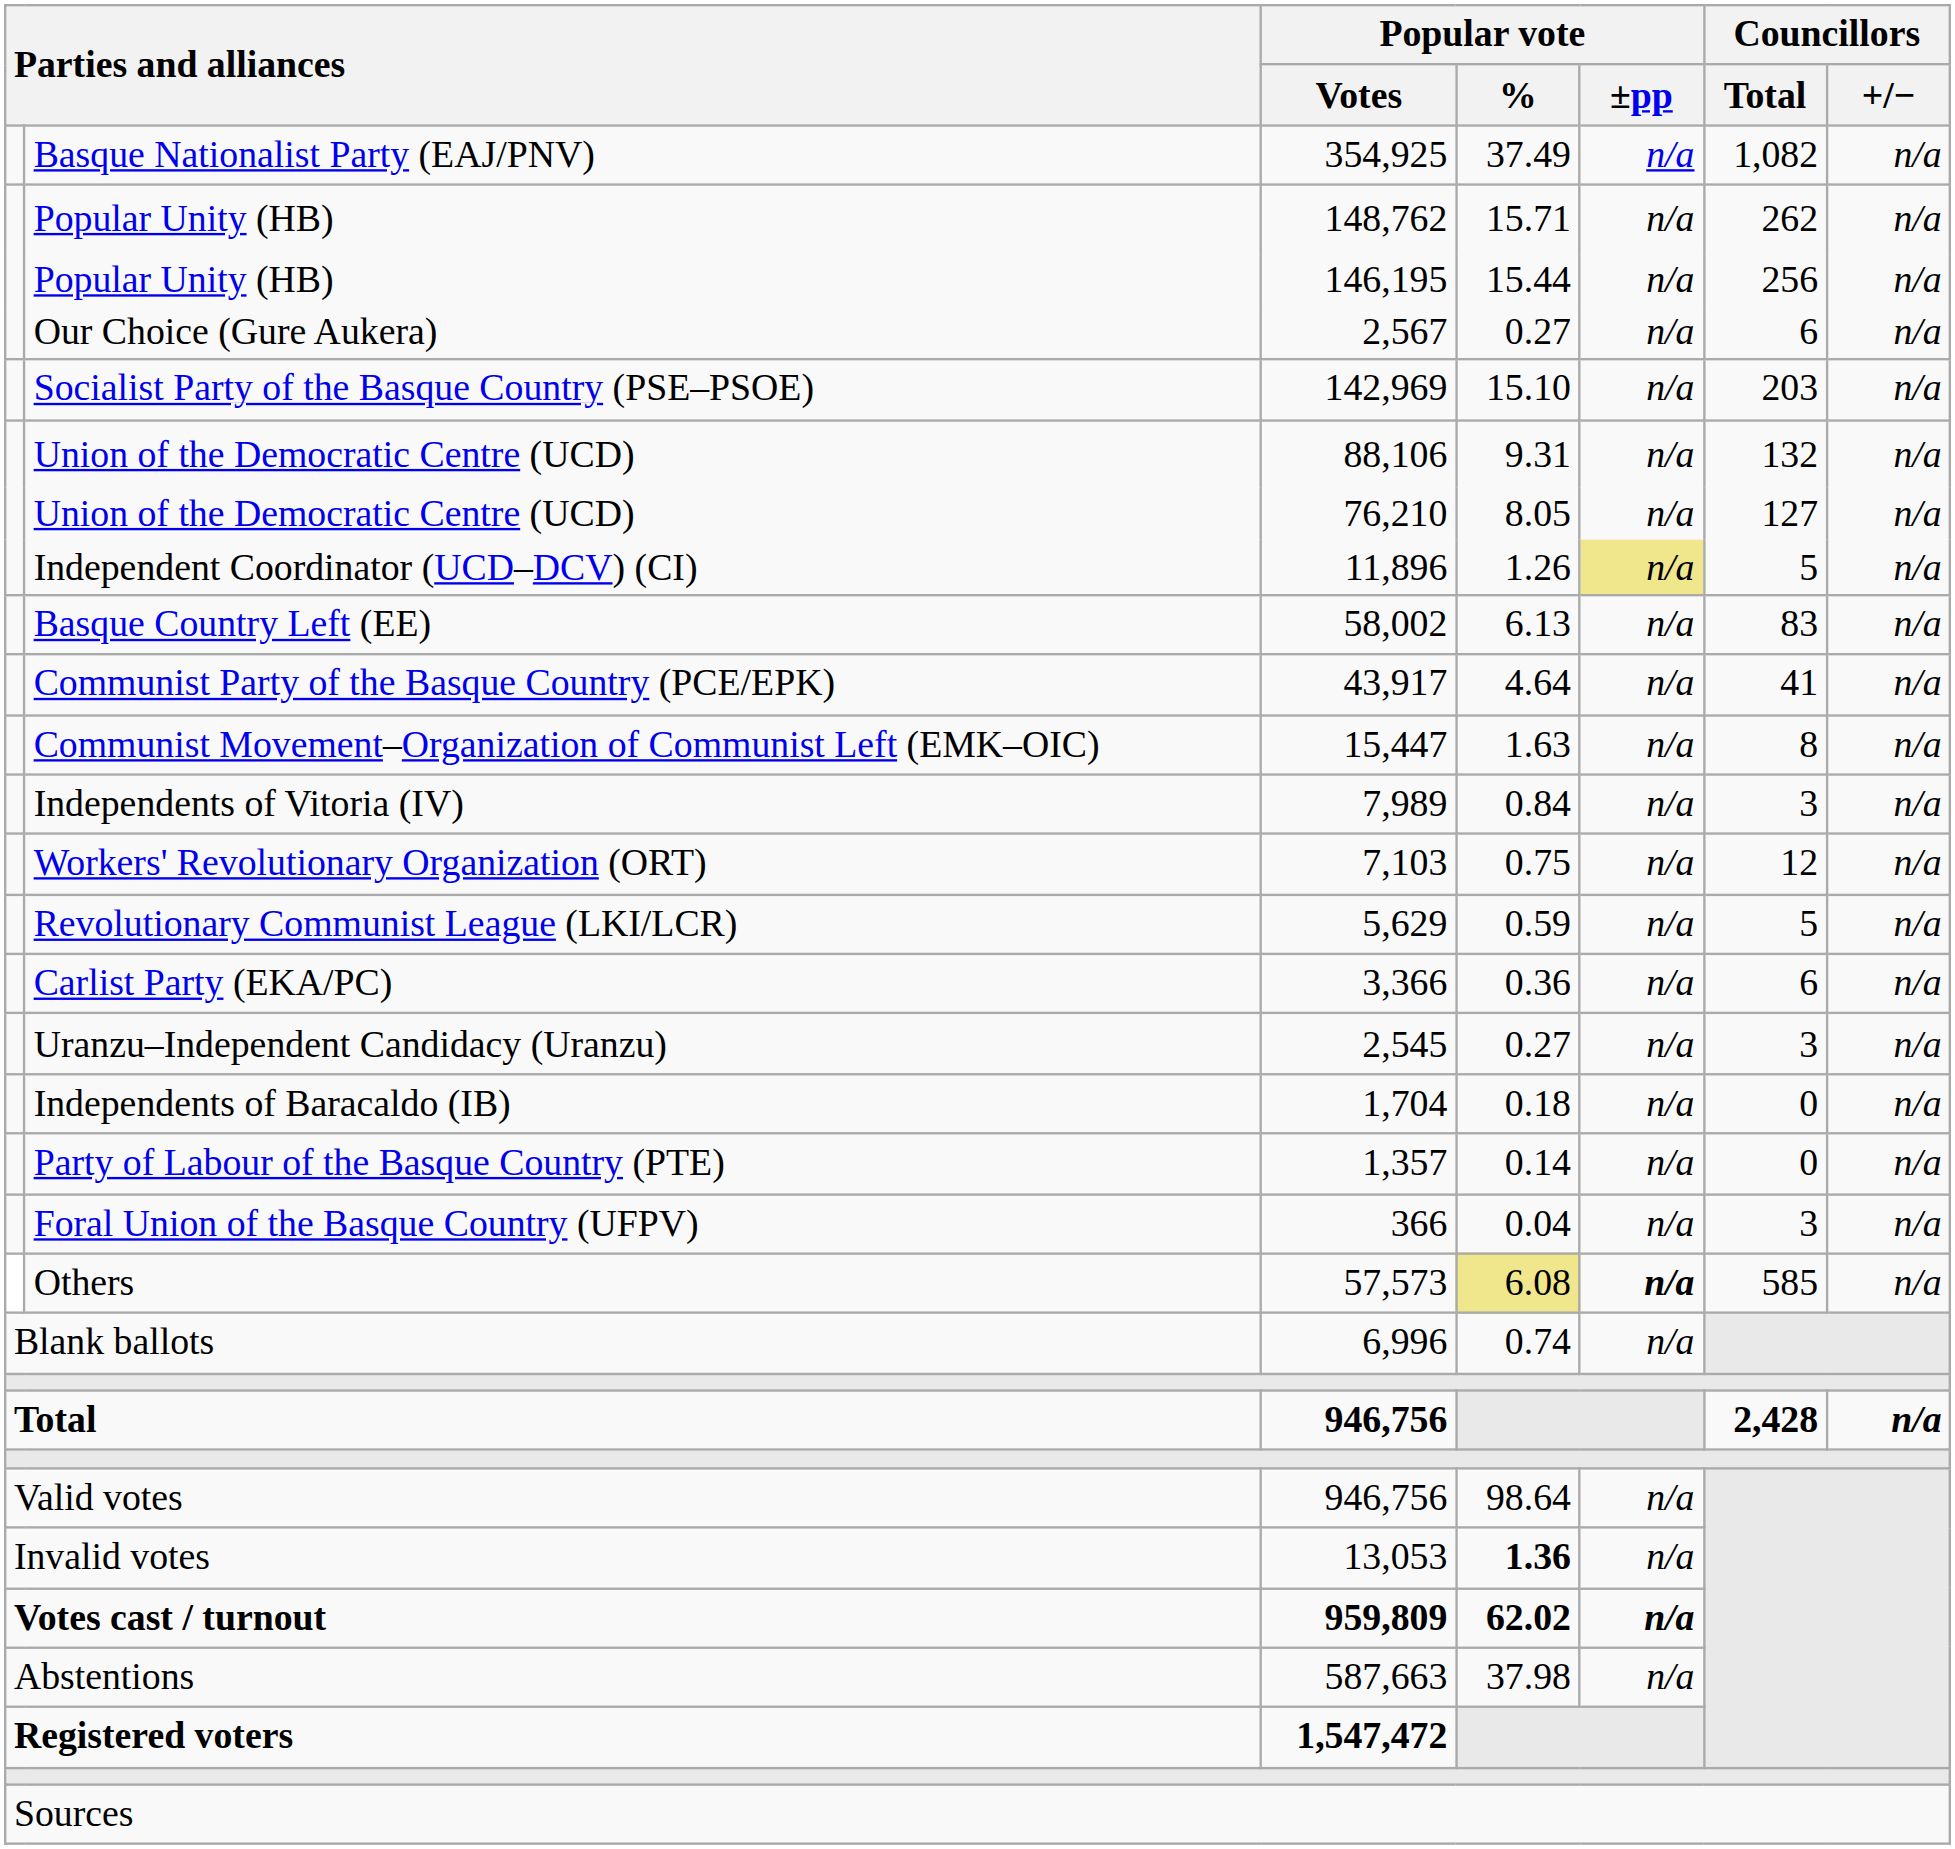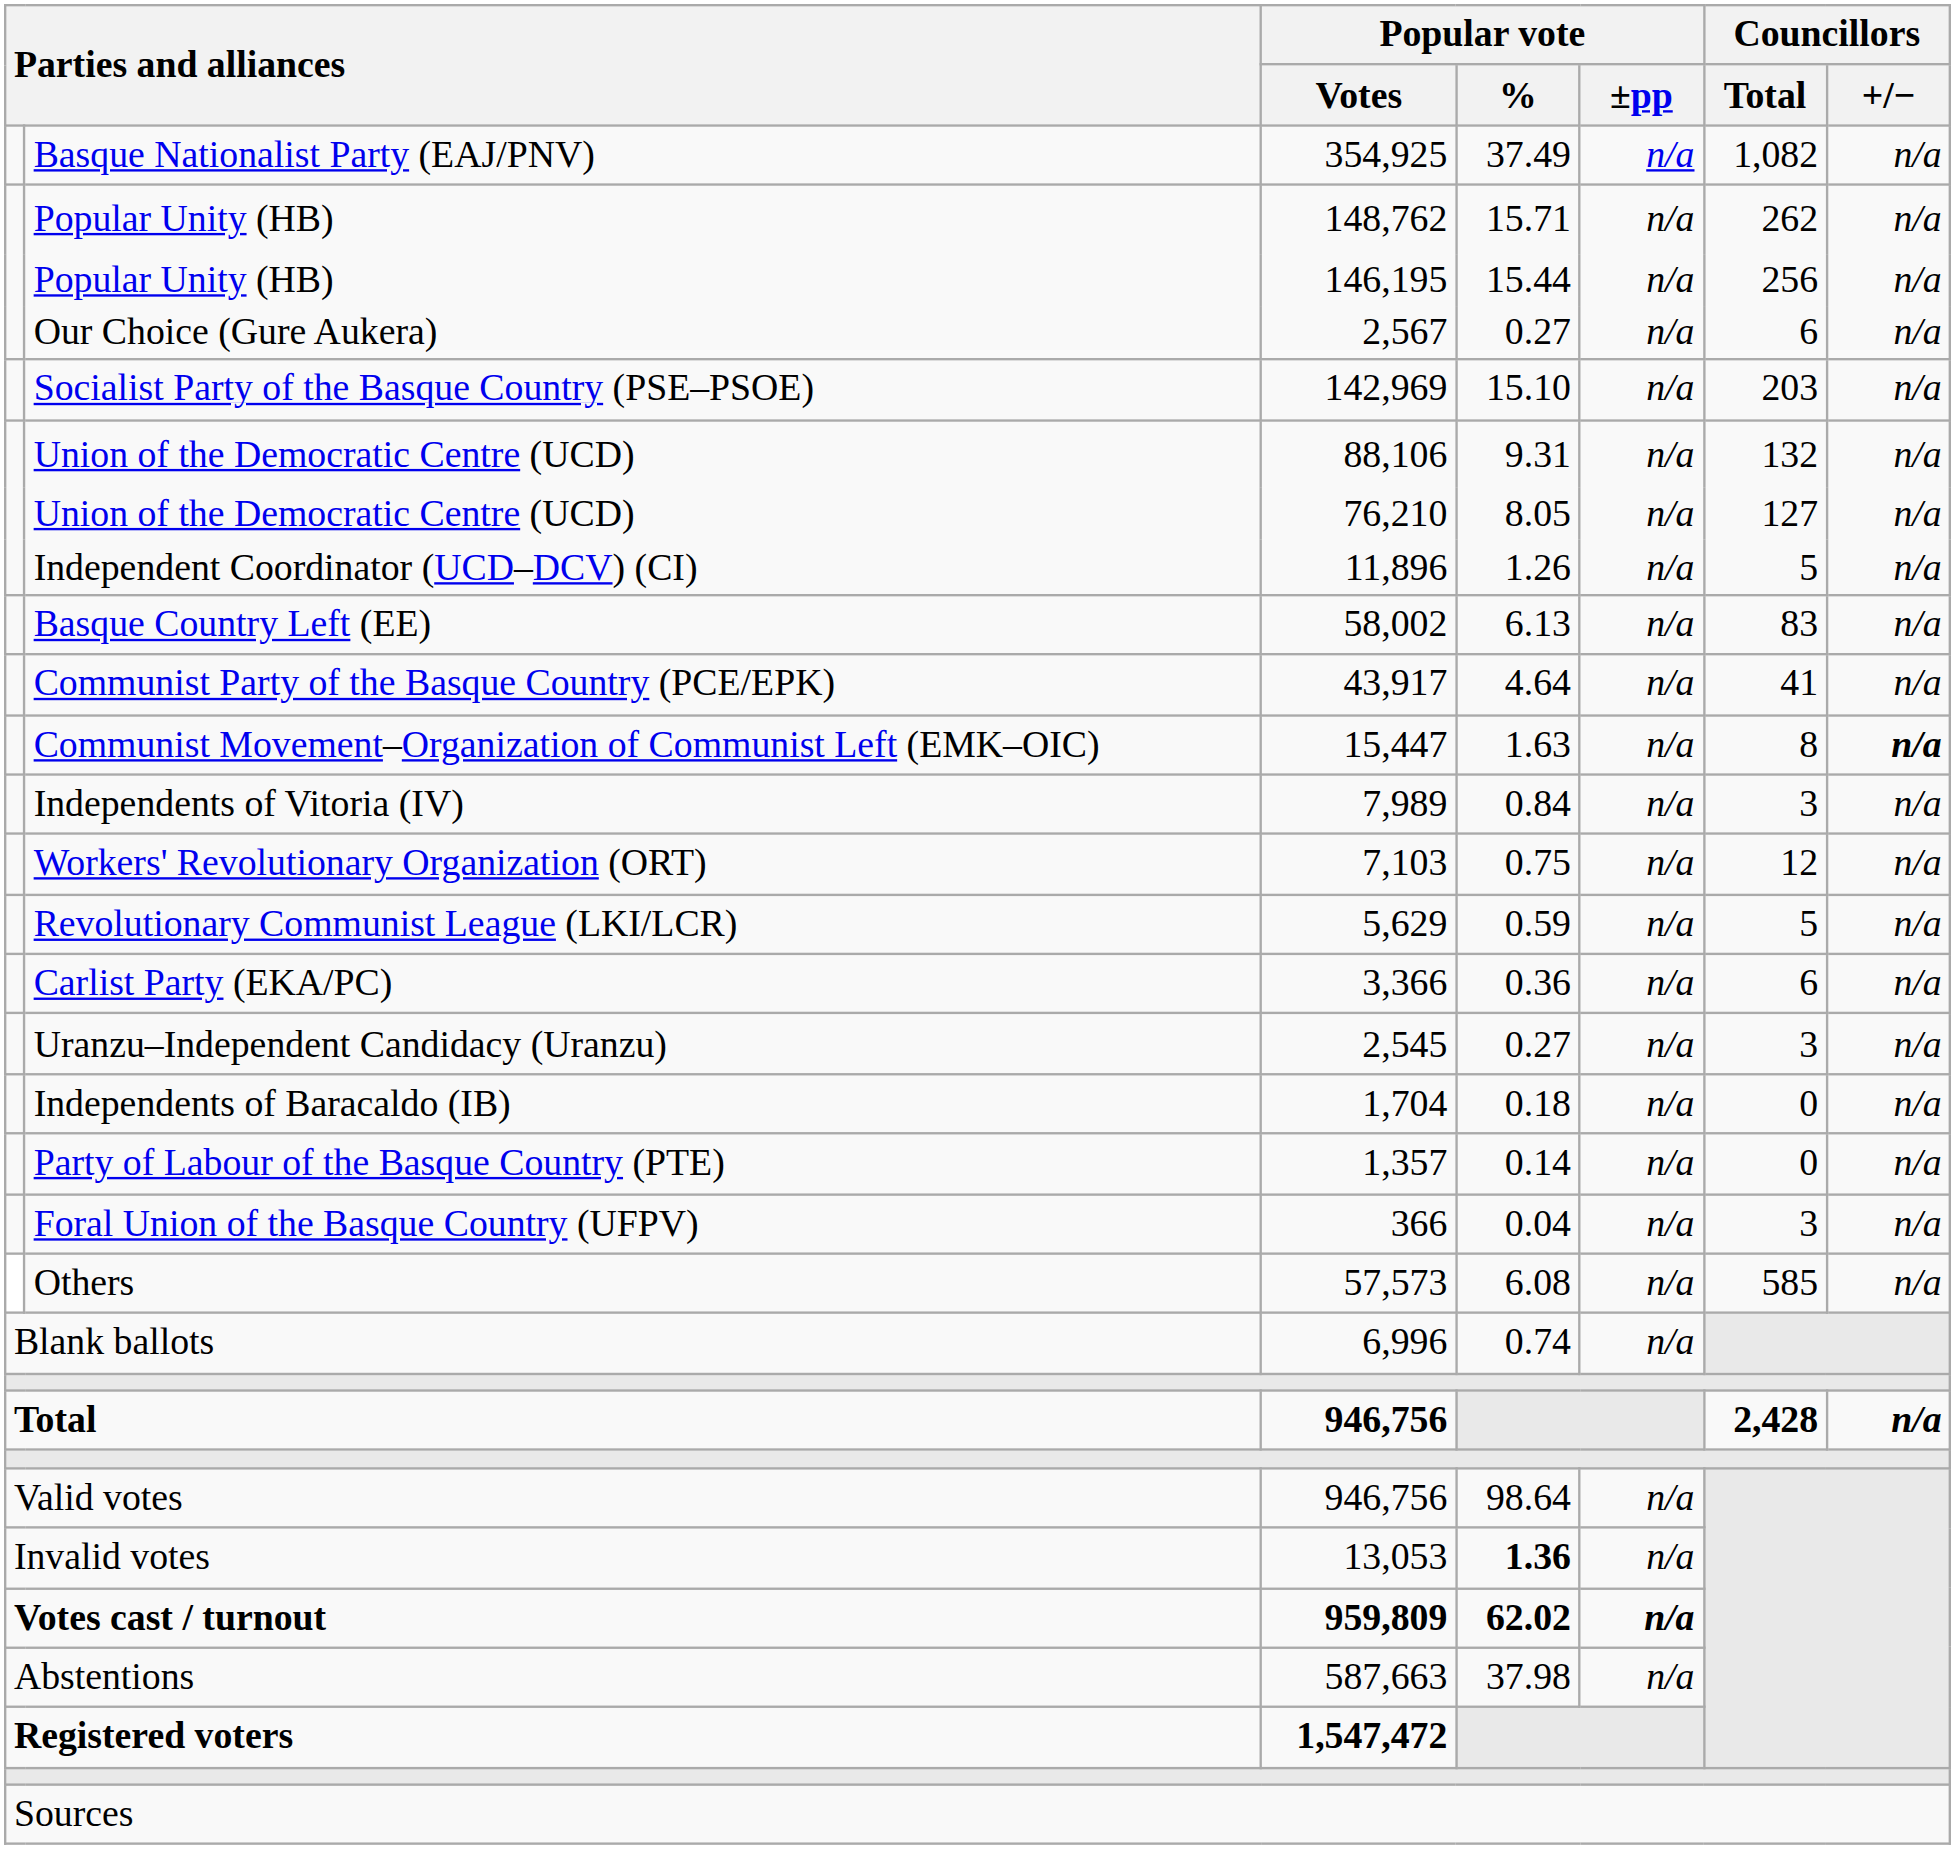11,896 | Popular vote / ±pp: khaki background -> no background
15,447 | Councillors / +/−: normal -> bold
57,573 | Popular vote / %: khaki background -> no background
57,573 | Popular vote / ±pp: bold -> normal
